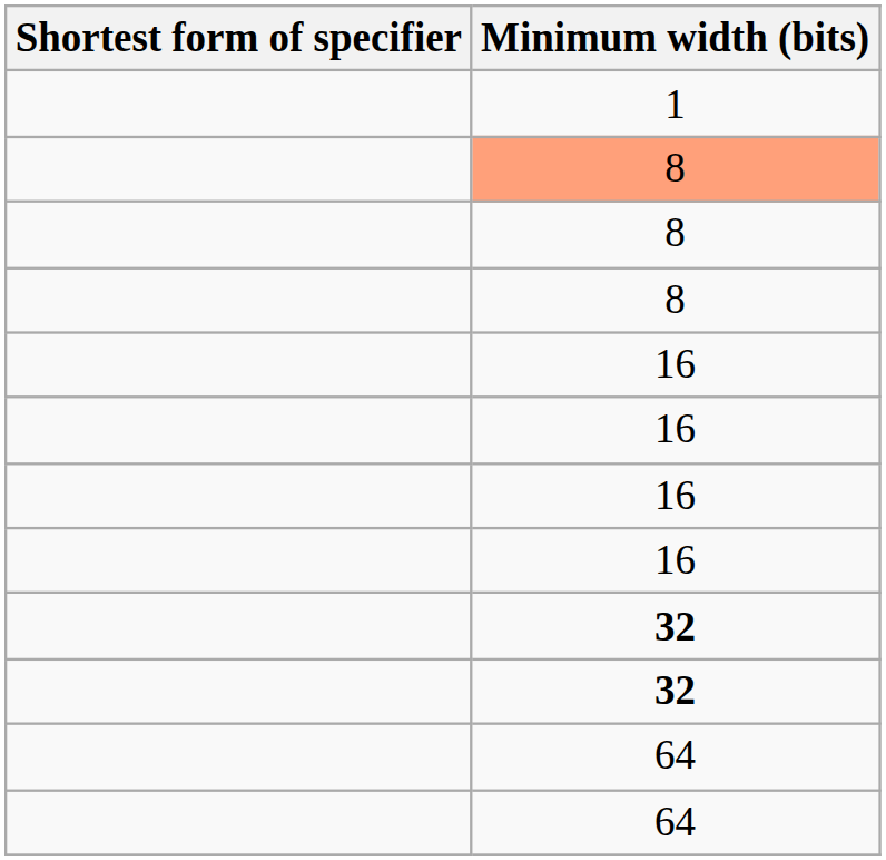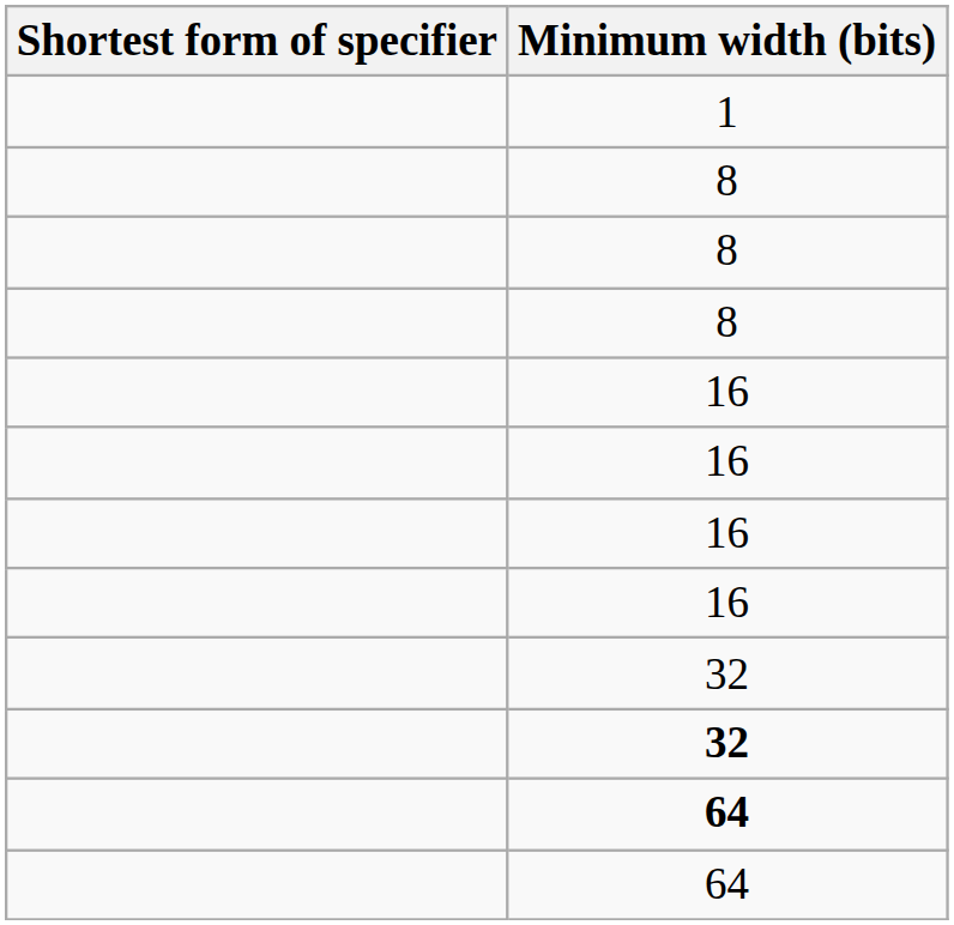row 3 | Minimum width (bits): lightsalmon background -> no background
row 10 | Minimum width (bits): bold -> normal
row 12 | Minimum width (bits): normal -> bold
